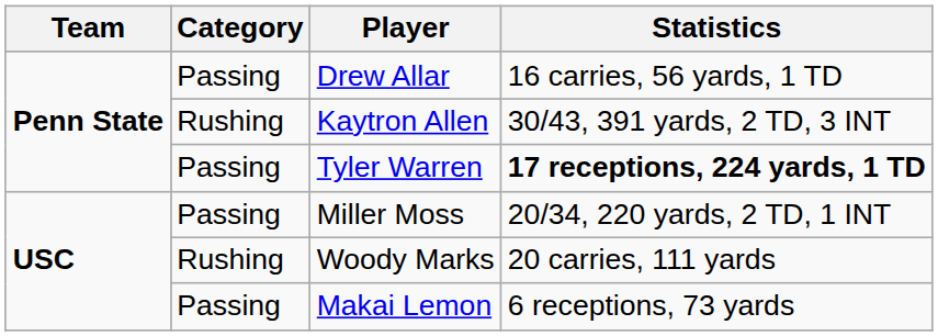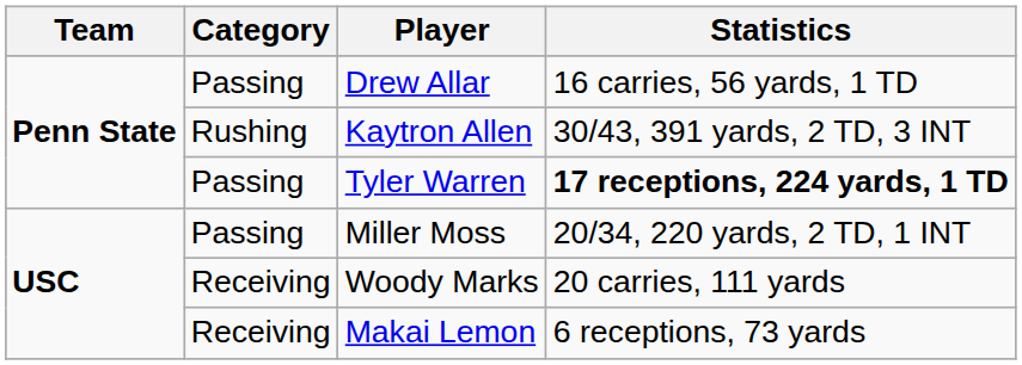Woody Marks | Category: Rushing -> Receiving
Makai Lemon | Category: Passing -> Receiving
